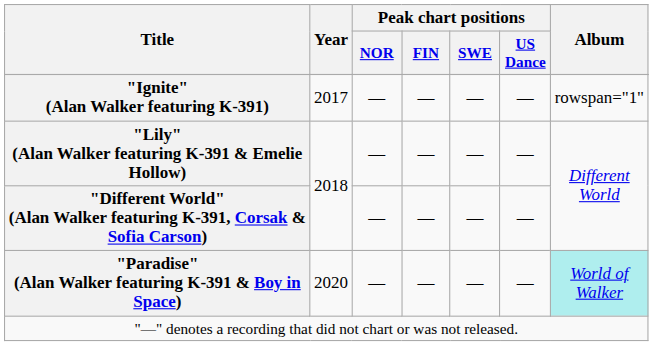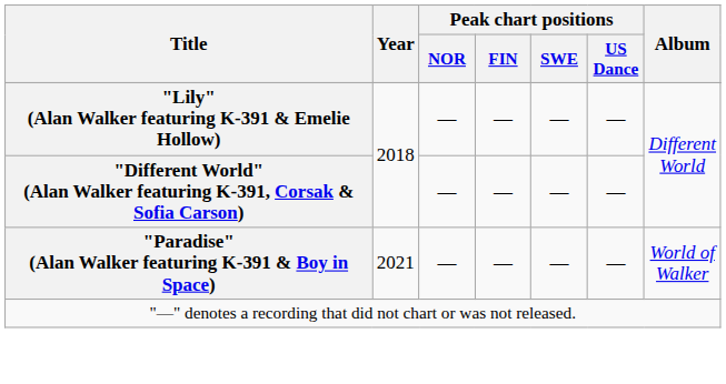- row: "Ignite" (Alan Walker featuring K-391) | 2017 | — | — | — | — | rowspan="1"
"Paradise" (Alan Walker featuring K-391 & Boy in Space) | Year: 2020 -> 2021
"Paradise" (Alan Walker featuring K-391 & Boy in Space) | Album: paleturquoise background -> no background
